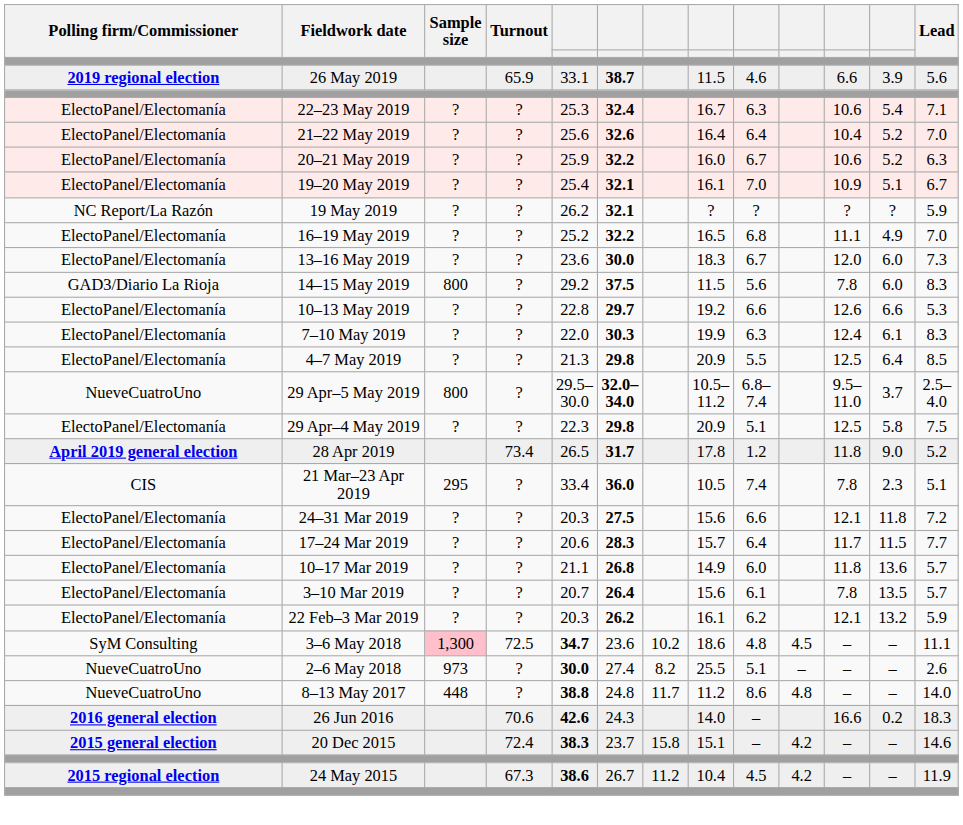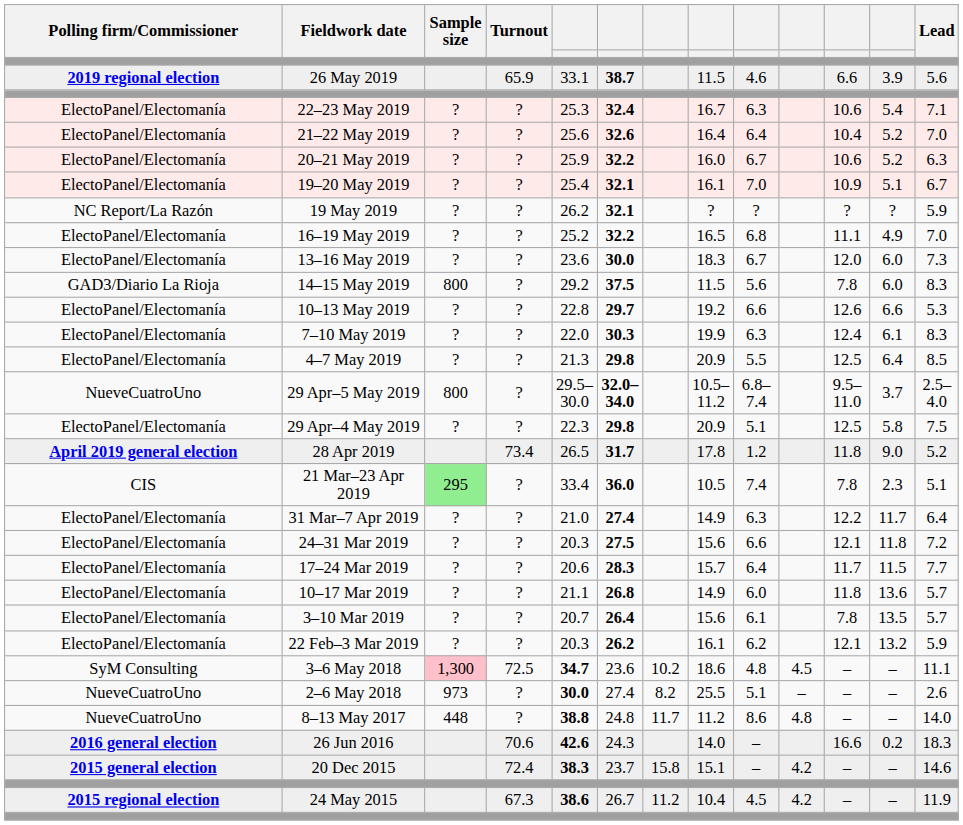21 Mar–23 Apr 2019 | Sample size: no background -> lightgreen background
+ row: ElectoPanel/Electomanía | 31 Mar–7 Apr 2019 | ? | ? | 21.0 | 27.4 | 14.9 | 6.3 | 12.2 | 11.7 | 6.4
